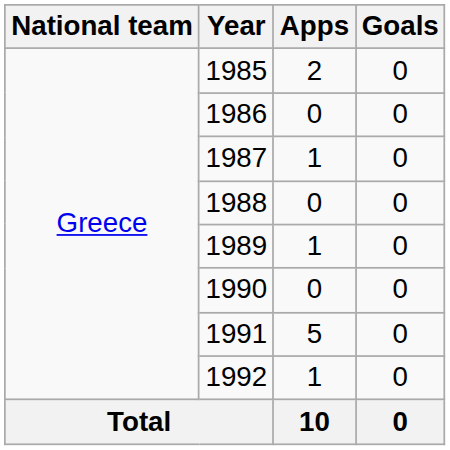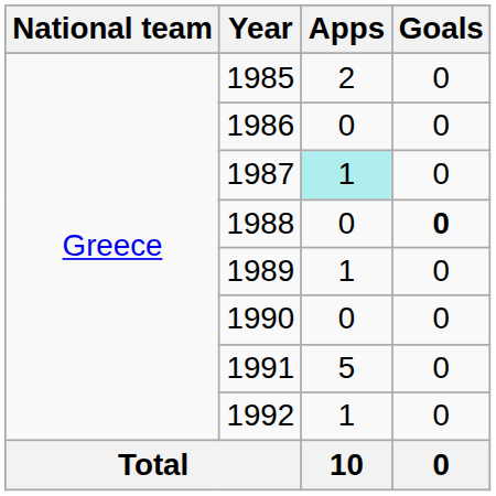1987 | Apps: no background -> paleturquoise background
1988 | Goals: normal -> bold
